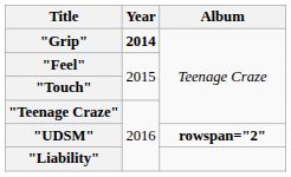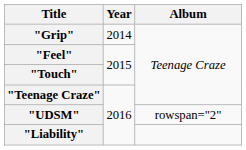"Grip" | Year: bold -> normal
"UDSM" | Album: bold -> normal
